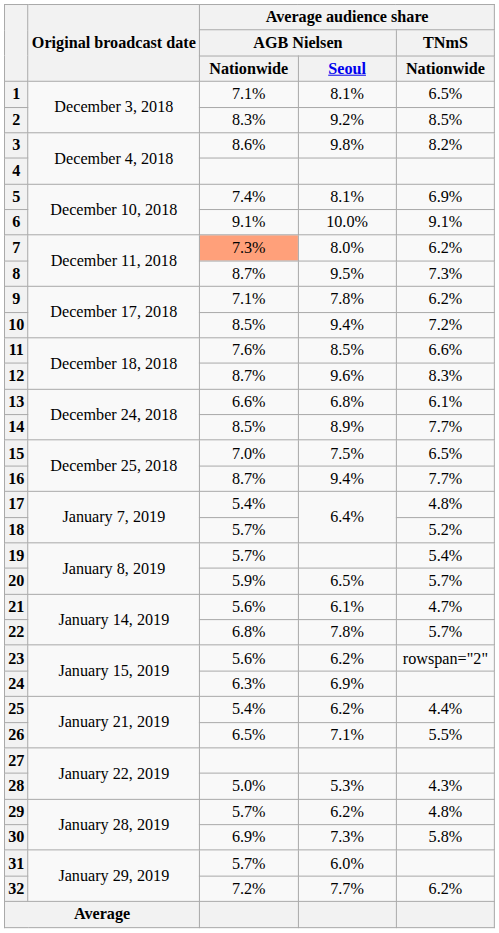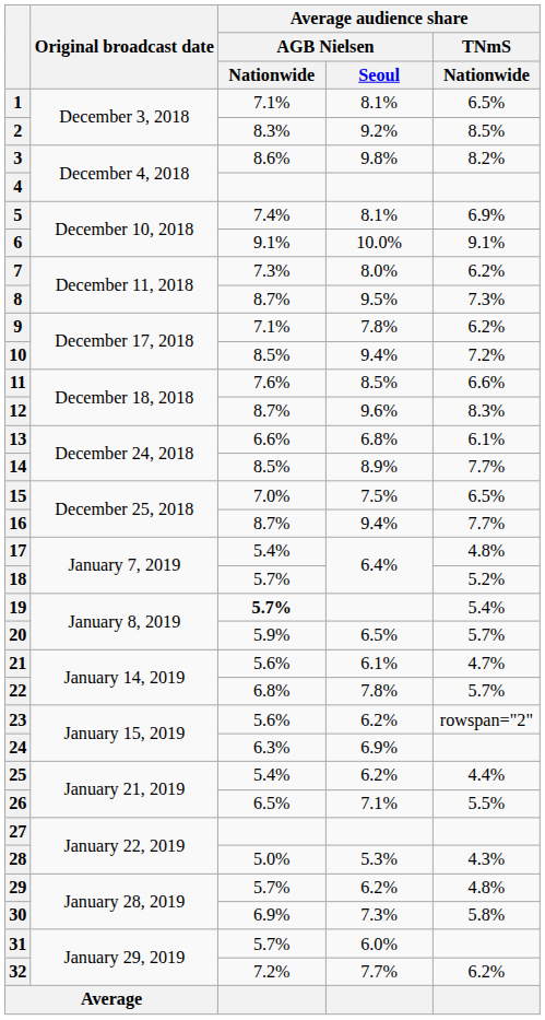7 | Average audience share / AGB Nielsen / Nationwide: lightsalmon background -> no background
19 | Average audience share / AGB Nielsen / Nationwide: normal -> bold
